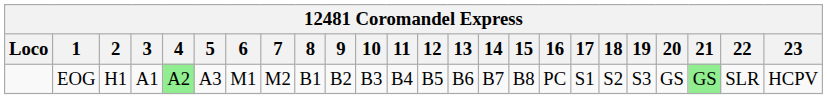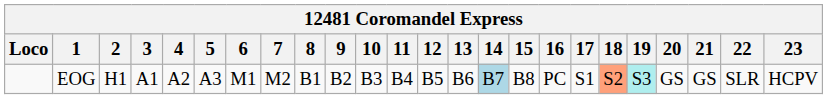EOG | 4: lightgreen background -> no background
EOG | 14: no background -> lightblue background
EOG | 18: no background -> lightsalmon background
EOG | 19: no background -> paleturquoise background
EOG | 21: lightgreen background -> no background
